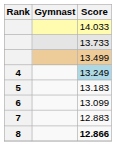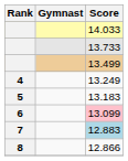13.249 | Score: lightblue background -> no background
13.099 | Score: no background -> pink background
12.883 | Score: no background -> lightblue background
12.866 | Score: bold -> normal
